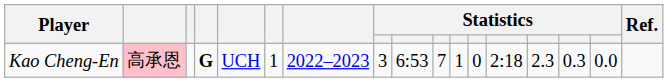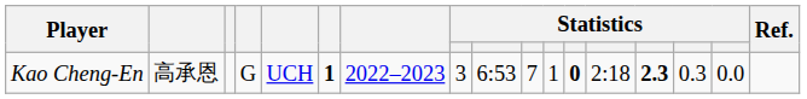Kao Cheng-En | column 2: pink background -> no background
Kao Cheng-En | column 4: bold -> normal
Kao Cheng-En | column 6: normal -> bold
Kao Cheng-En | column 12: normal -> bold
Kao Cheng-En | column 14: normal -> bold
